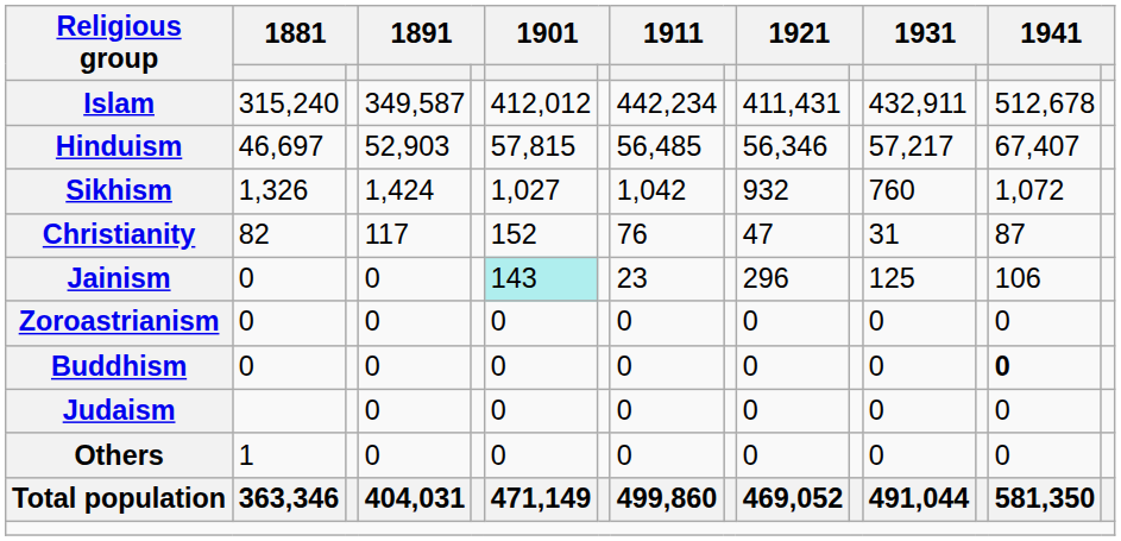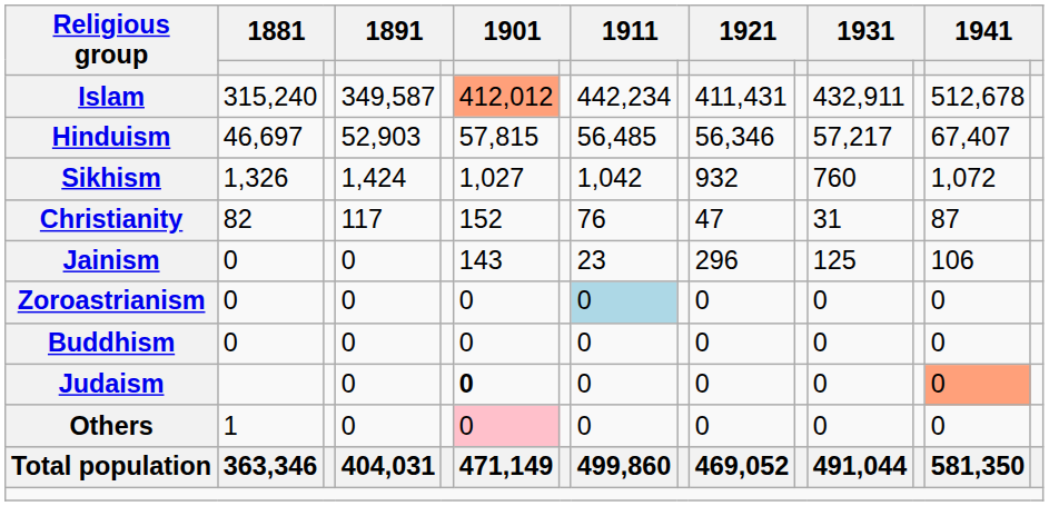Islam | column 6: no background -> lightsalmon background
Jainism | column 6: paleturquoise background -> no background
Zoroastrianism | column 8: no background -> lightblue background
Buddhism | column 14: bold -> normal
Judaism | column 6: normal -> bold
Judaism | column 14: no background -> lightsalmon background
Others | column 6: no background -> pink background
